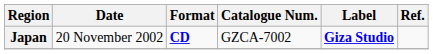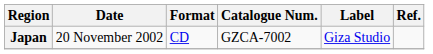Japan | Format: bold -> normal
Japan | Label: bold -> normal
